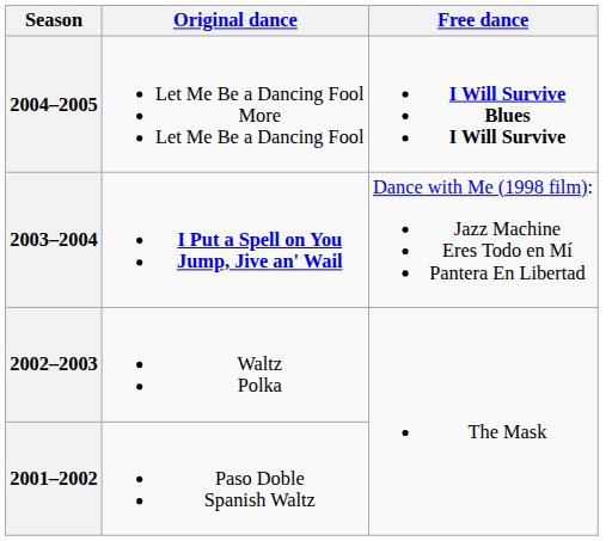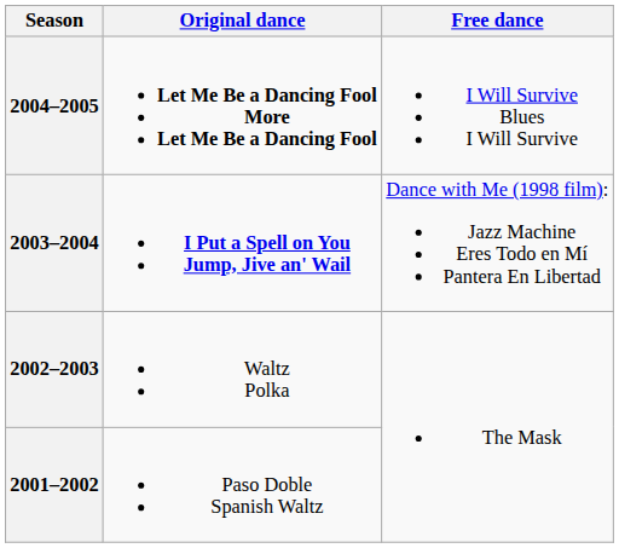2004–2005 | Original dance: normal -> bold
2004–2005 | Free dance: bold -> normal
